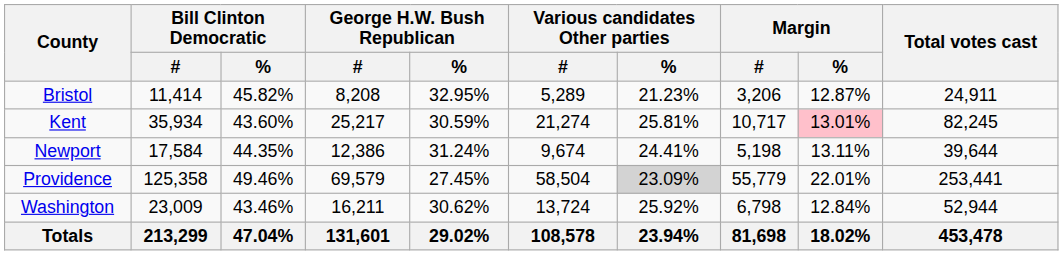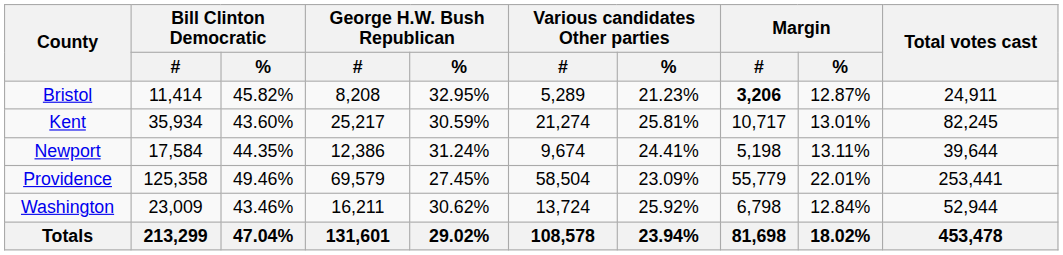Bristol | Margin / #: normal -> bold
Kent | Margin / %: pink background -> no background
Providence | Various candidates Other parties / %: lightgrey background -> no background
